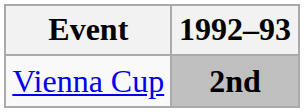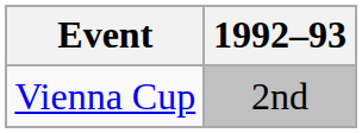Vienna Cup | 1992–93: bold -> normal
